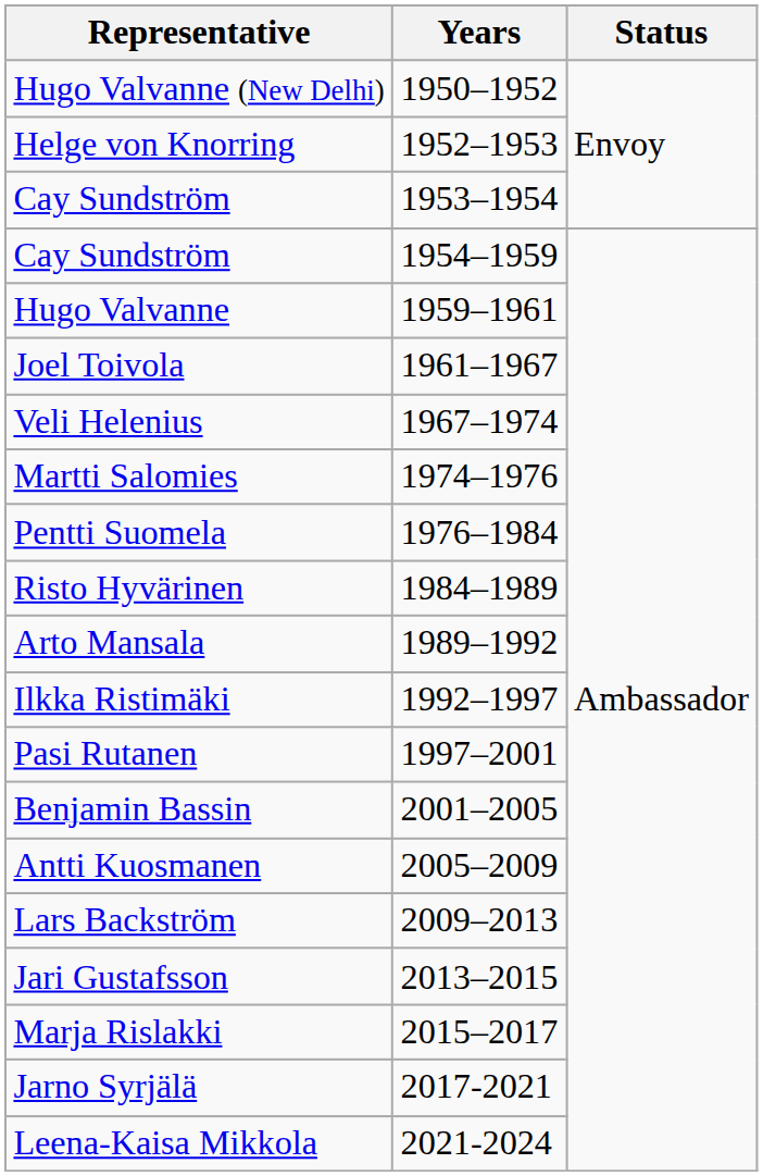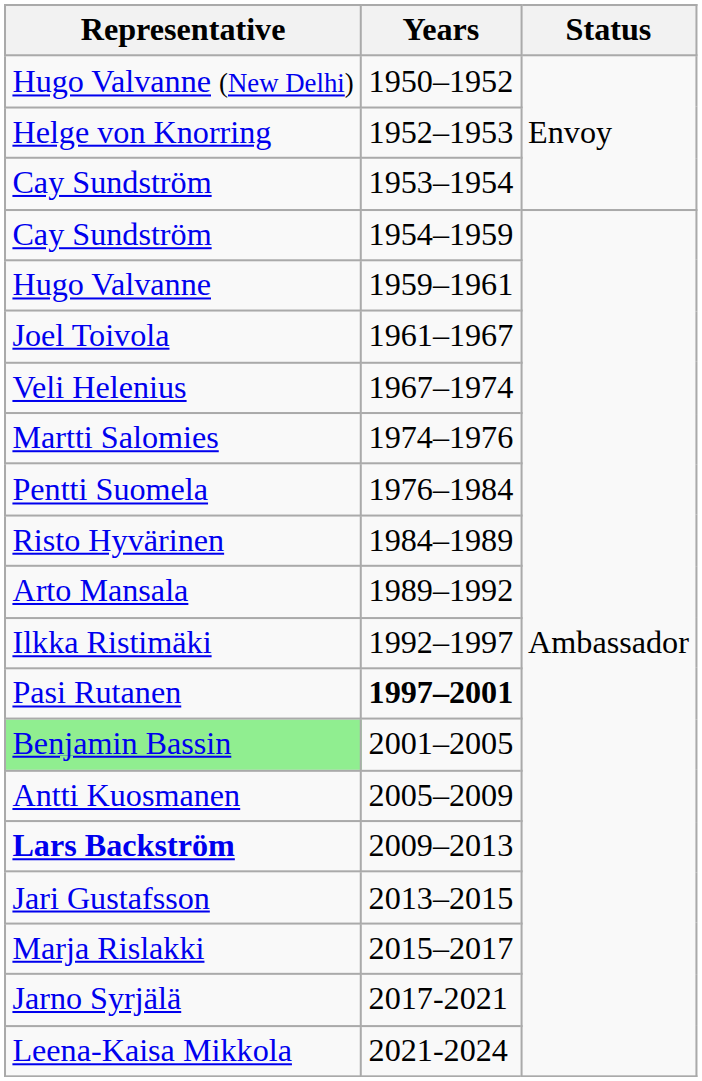Pasi Rutanen | Years: normal -> bold
Benjamin Bassin | Representative: no background -> lightgreen background
Lars Backström | Representative: normal -> bold
